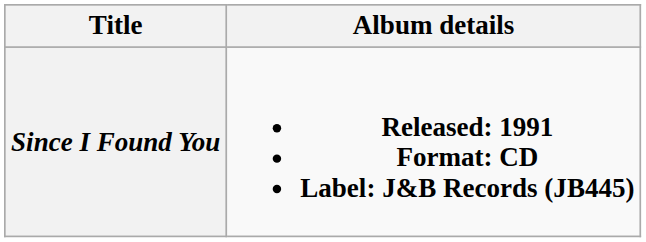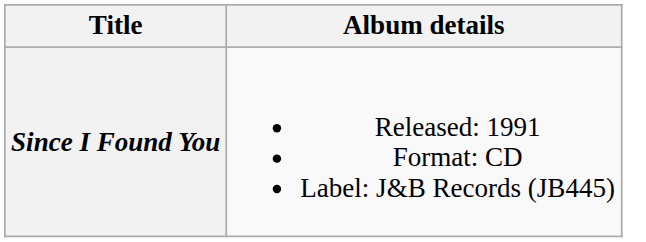Since I Found You | Album details: bold -> normal
